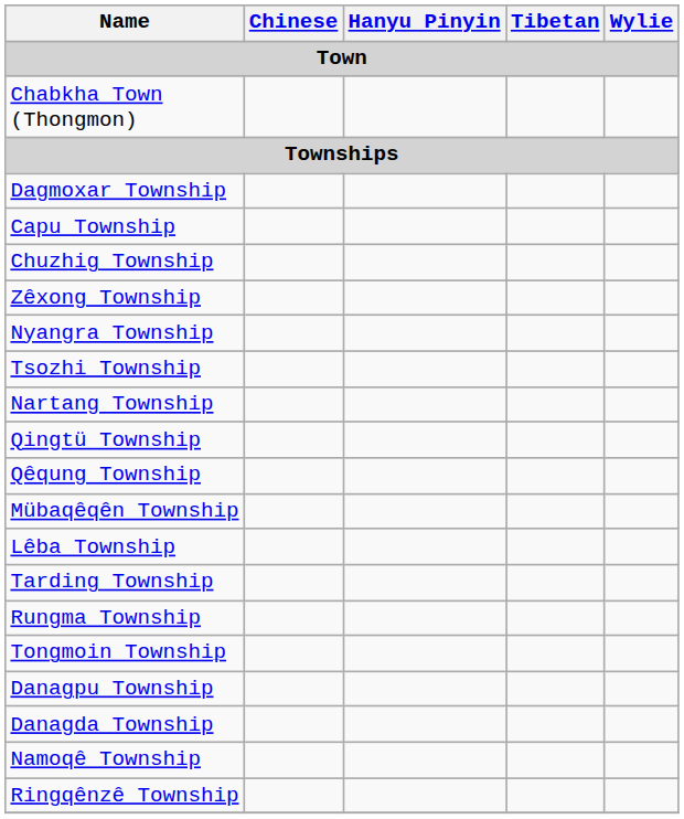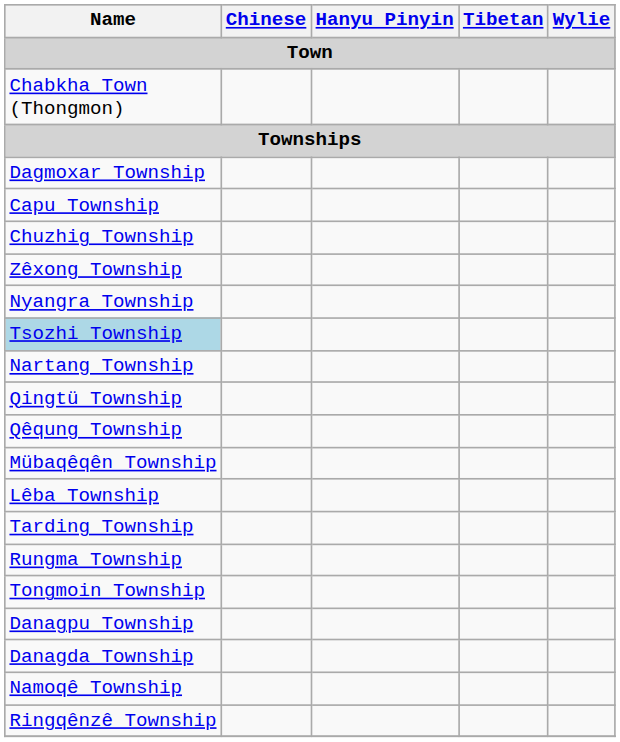Tsozhi Township | Name: no background -> lightblue background
